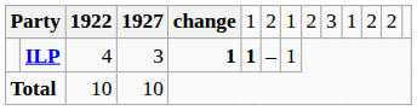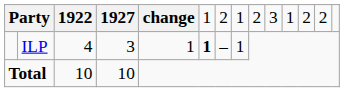row 2 | column 2: bold -> normal
row 2 | column 5: bold -> normal
